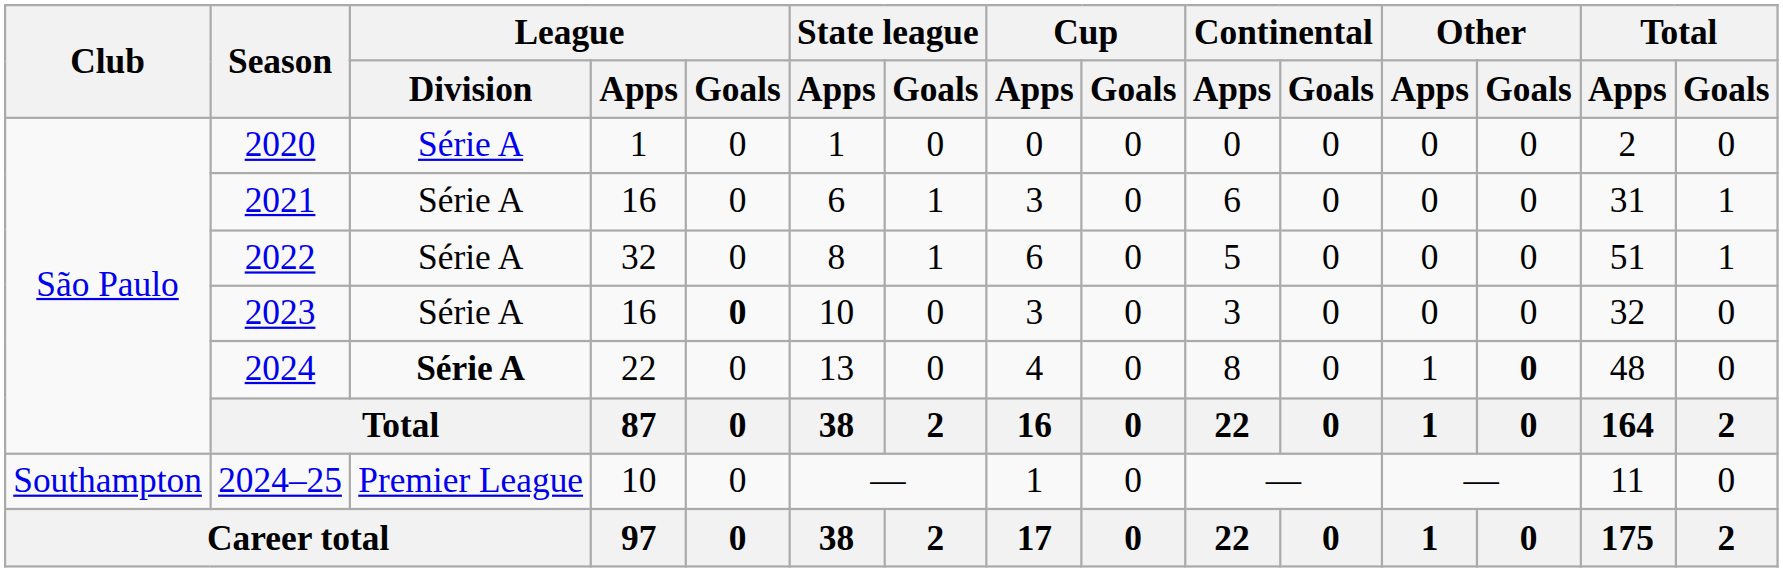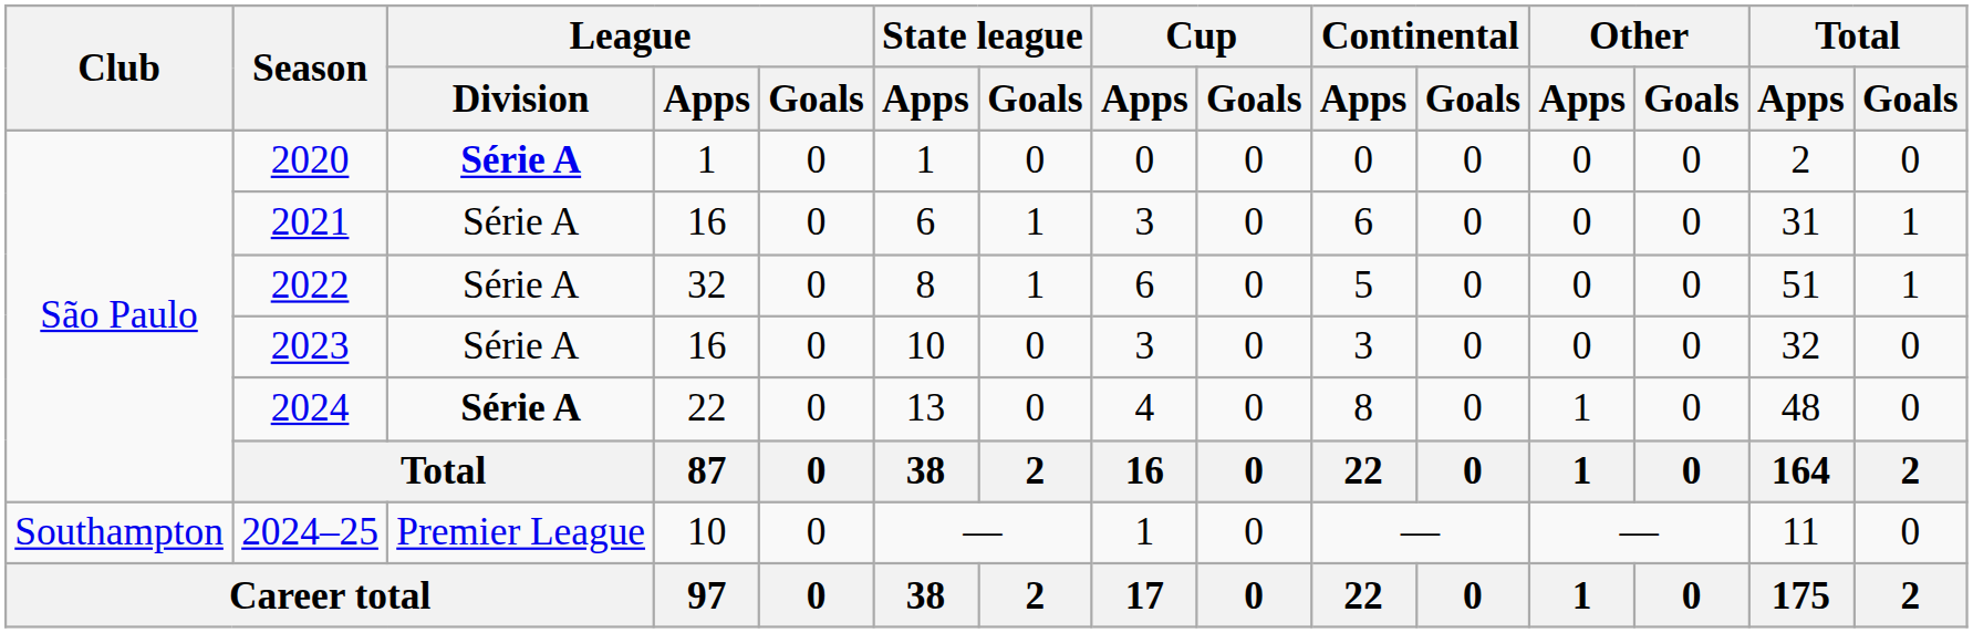2020 | League / Division: normal -> bold
2023 | League / Goals: bold -> normal
2024 | Other / Goals: bold -> normal
